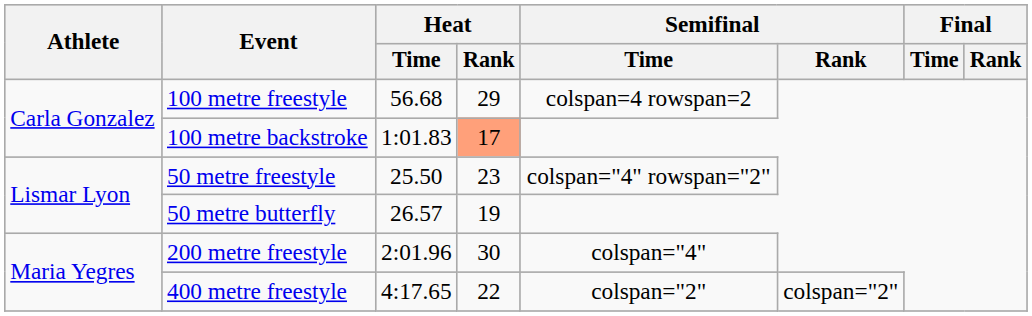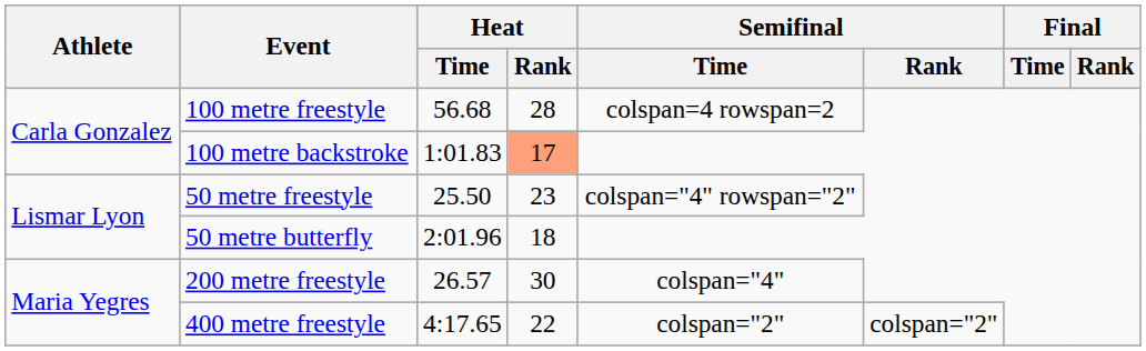100 metre freestyle | Heat / Rank: 29 -> 28
50 metre butterfly | Heat / Time: 26.57 -> 2:01.96
50 metre butterfly | Heat / Rank: 19 -> 18
200 metre freestyle | Heat / Time: 2:01.96 -> 26.57
